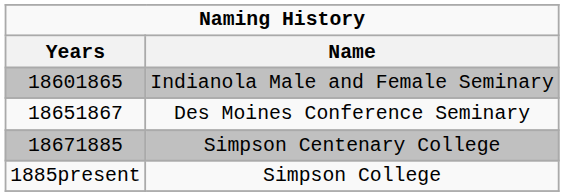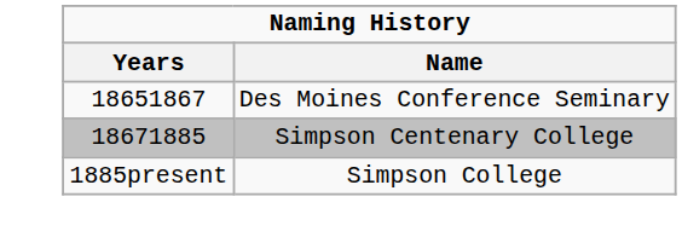- row: 18601865 | Indianola Male and Female Seminary
